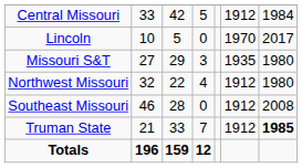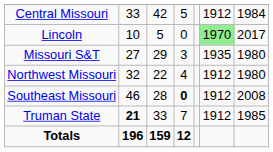Lincoln | column 6: no background -> lightgreen background
Southeast Missouri | column 4: normal -> bold
Truman State | column 2: normal -> bold
Truman State | column 7: bold -> normal
